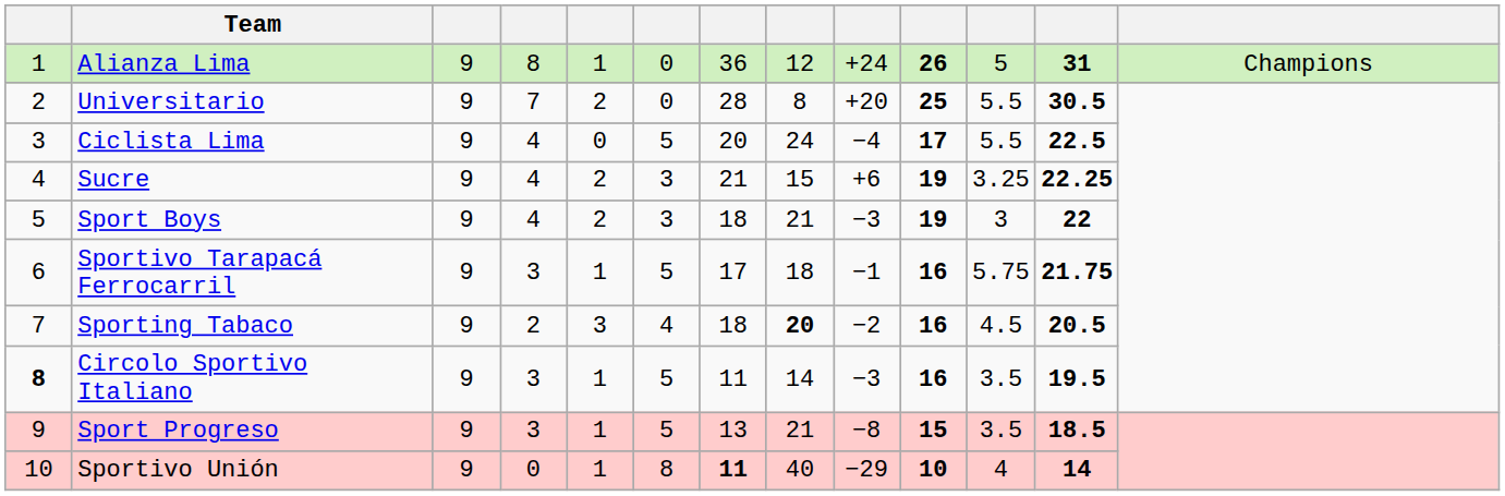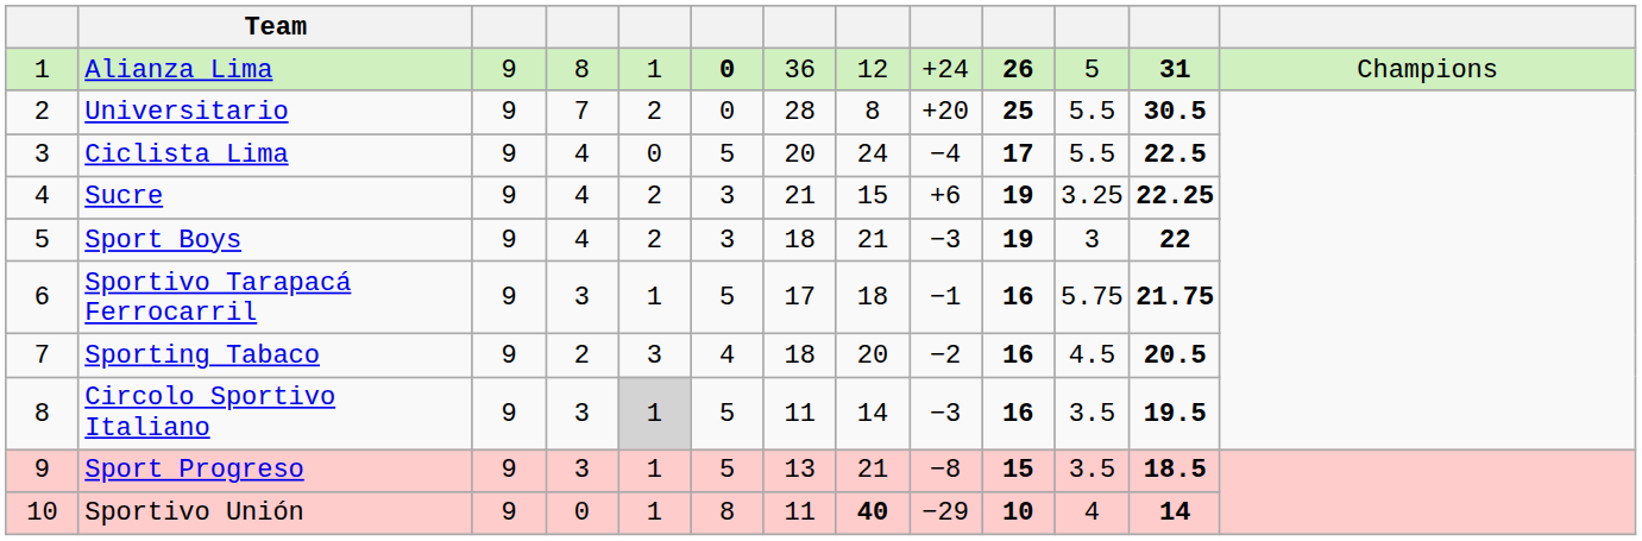Alianza Lima | column 6: normal -> bold
Sporting Tabaco | column 8: bold -> normal
Circolo Sportivo Italiano | column 1: bold -> normal
Circolo Sportivo Italiano | column 5: no background -> lightgrey background
Sportivo Unión | column 7: bold -> normal
Sportivo Unión | column 8: normal -> bold
